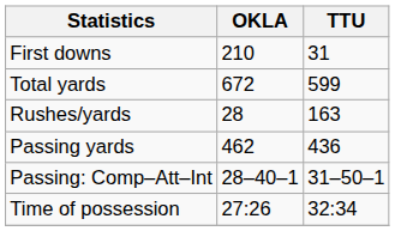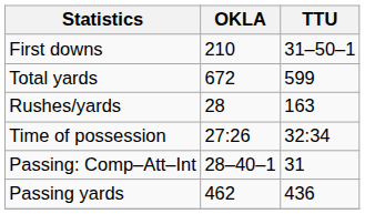First downs | TTU: 31 -> 31–50–1
rows swapped: Passing yards <-> Time of possession
Passing: Comp–Att–Int | TTU: 31–50–1 -> 31
